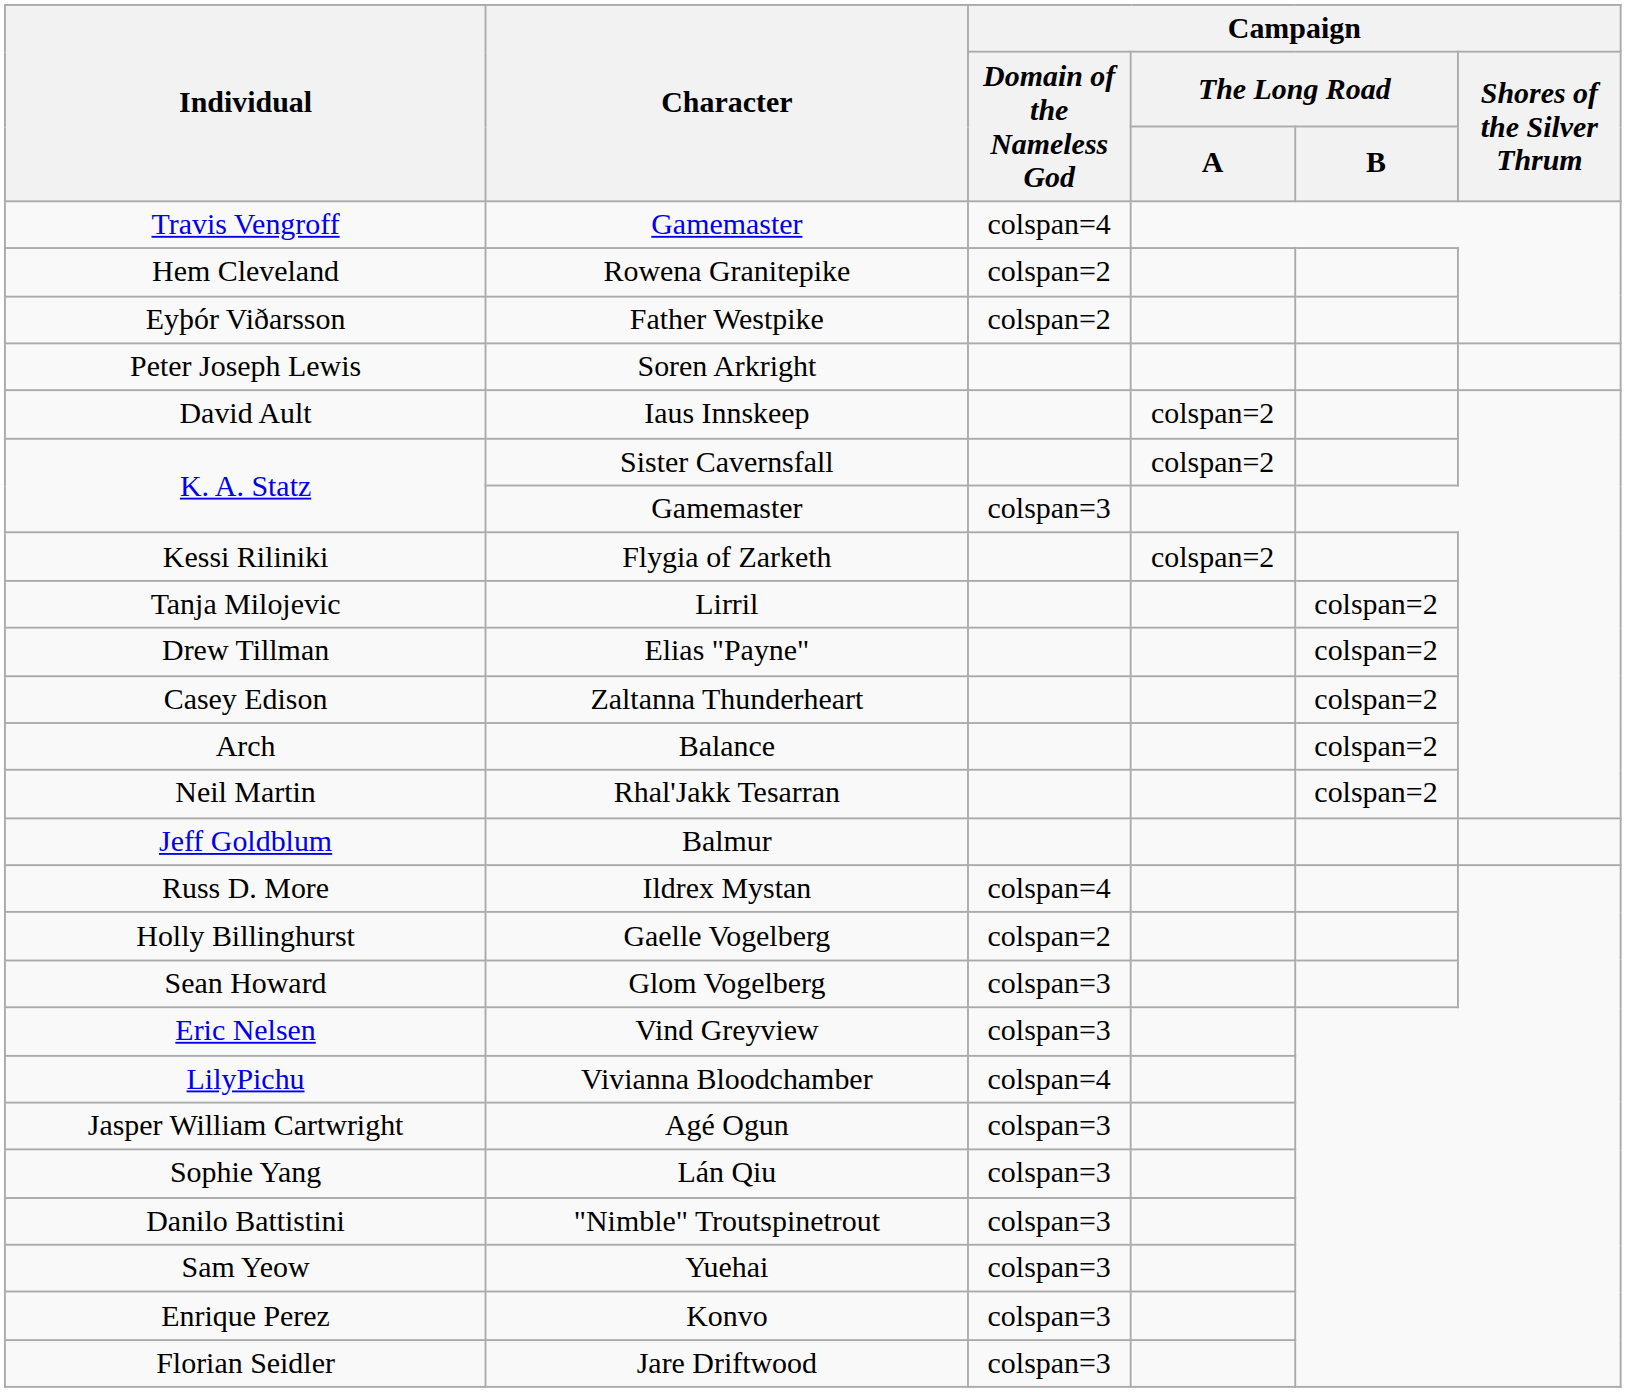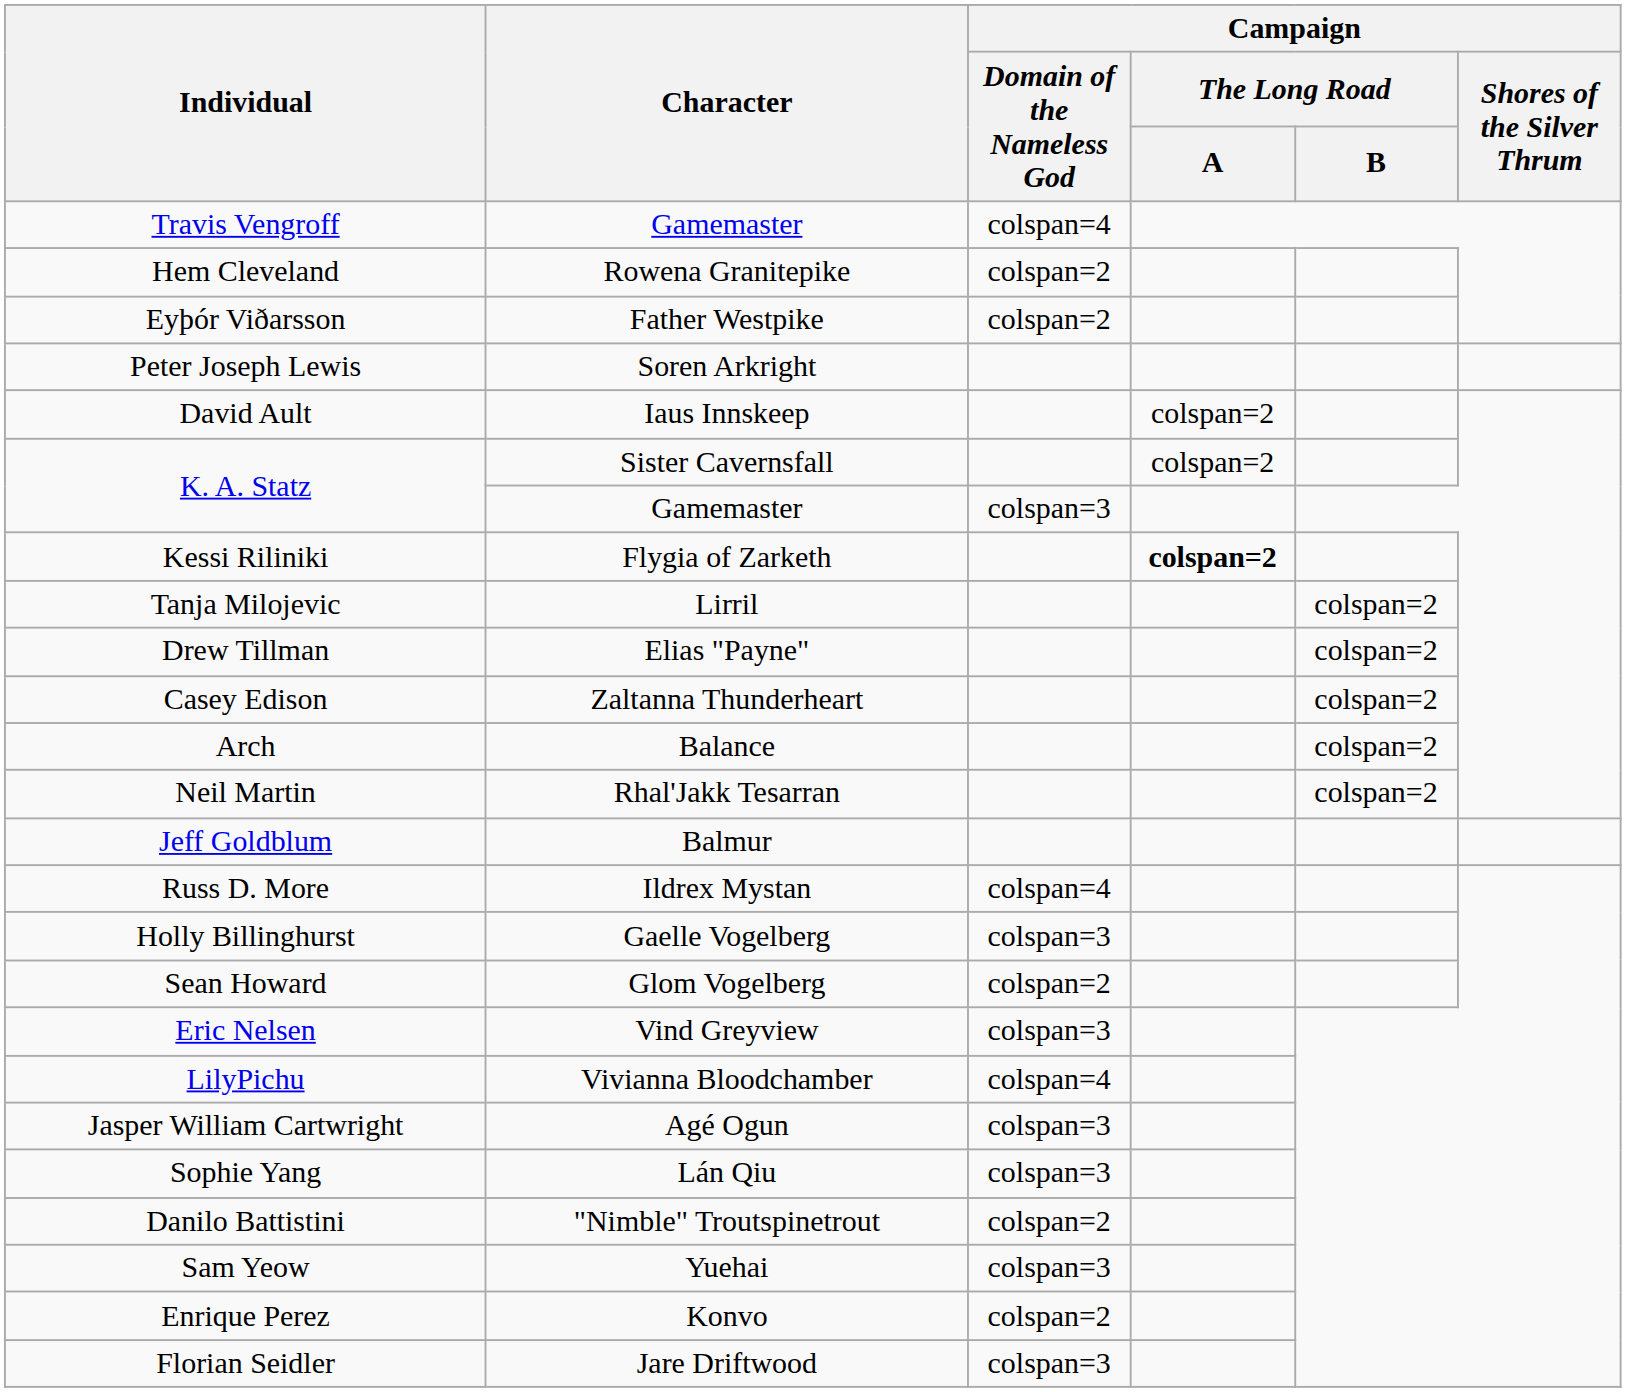Kessi Riliniki | Campaign / The Long Road / A: normal -> bold
Holly Billinghurst | Campaign / Domain of the Nameless God: colspan=2 -> colspan=3
Sean Howard | Campaign / Domain of the Nameless God: colspan=3 -> colspan=2
Danilo Battistini | Campaign / Domain of the Nameless God: colspan=3 -> colspan=2
Enrique Perez | Campaign / Domain of the Nameless God: colspan=3 -> colspan=2
